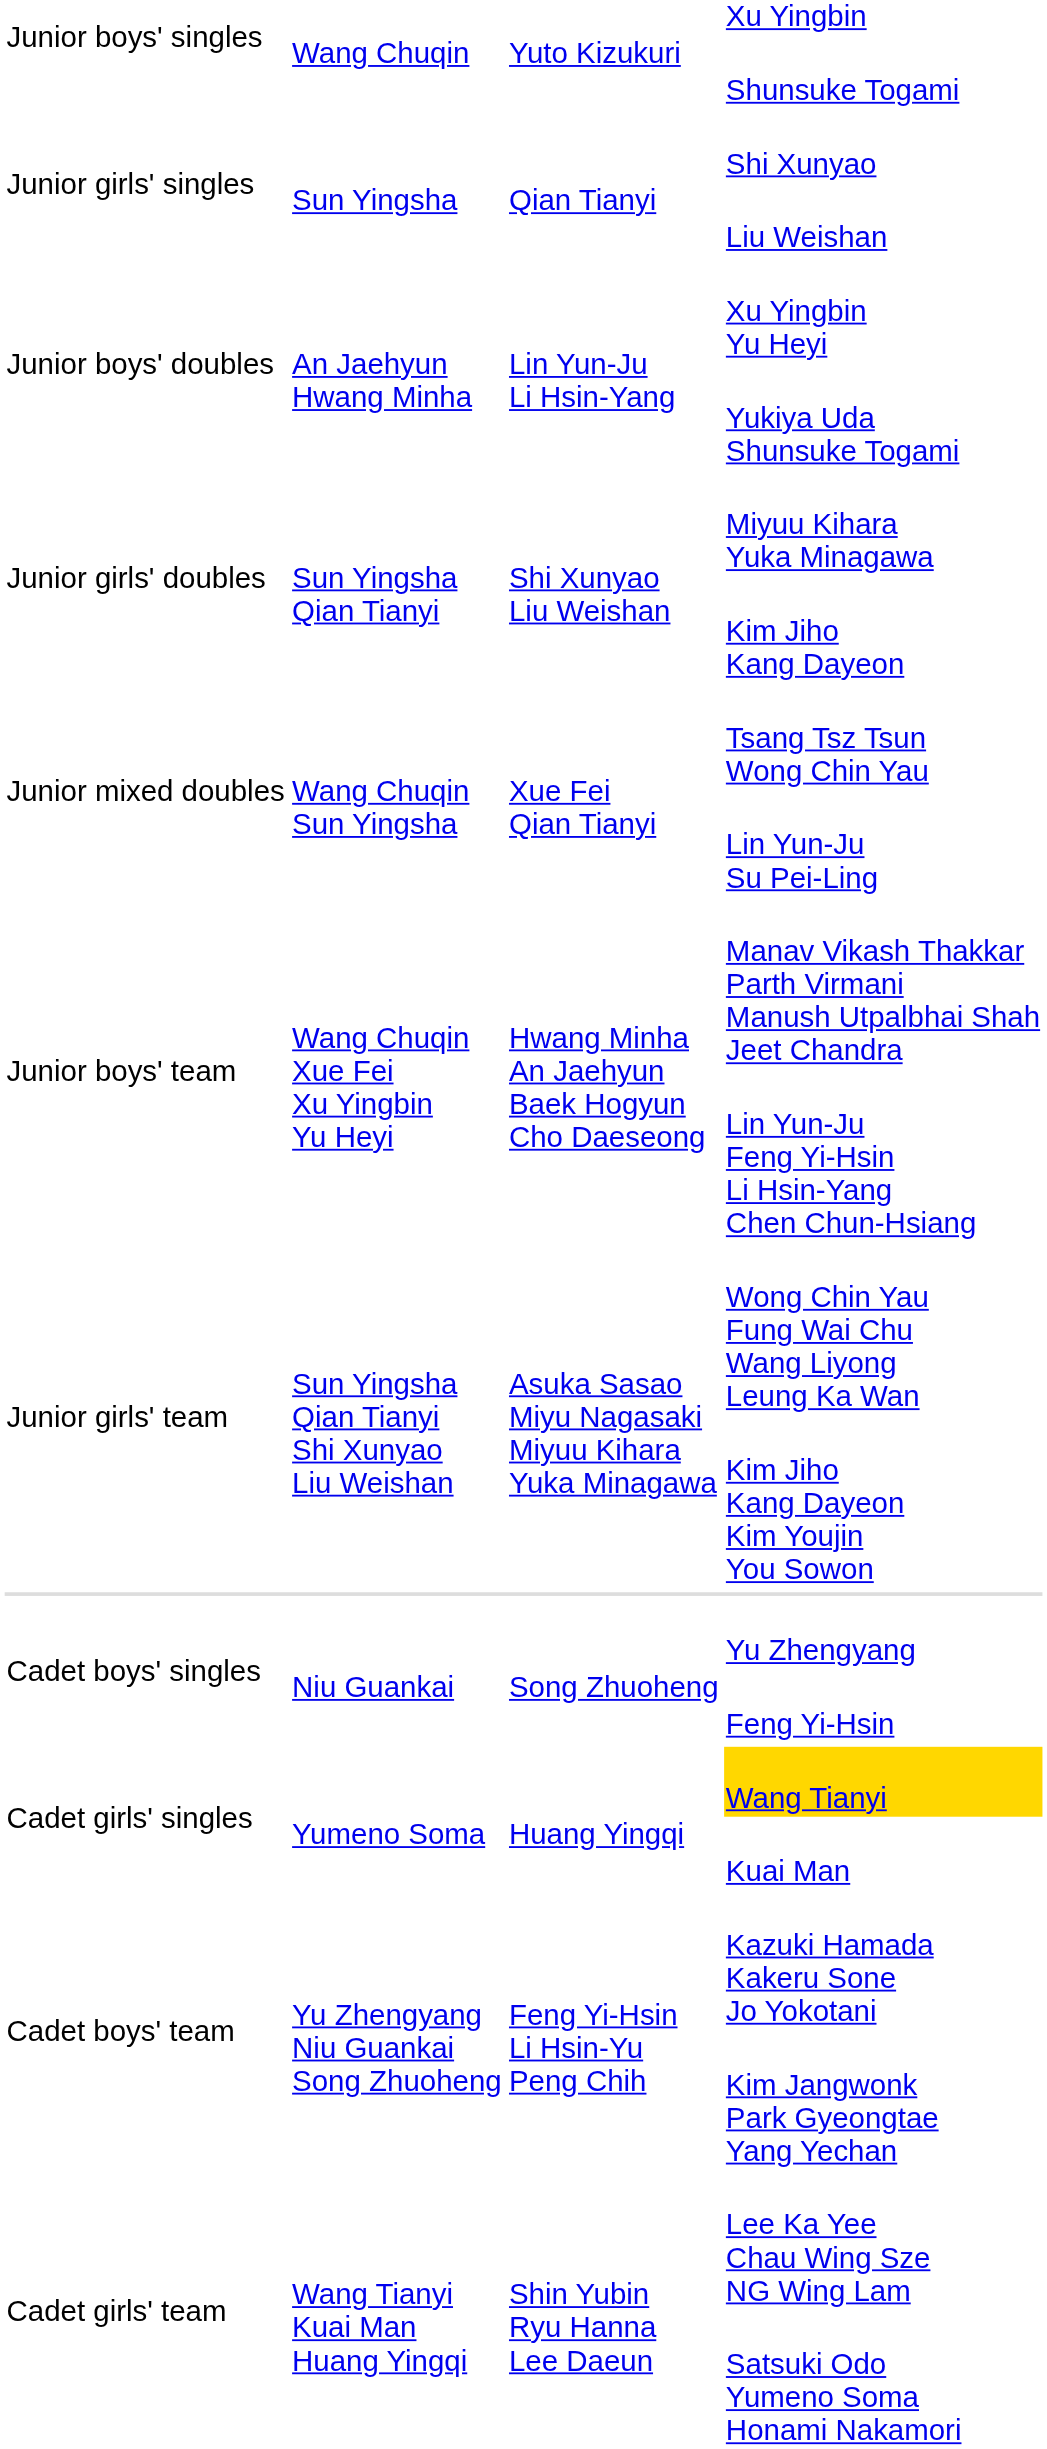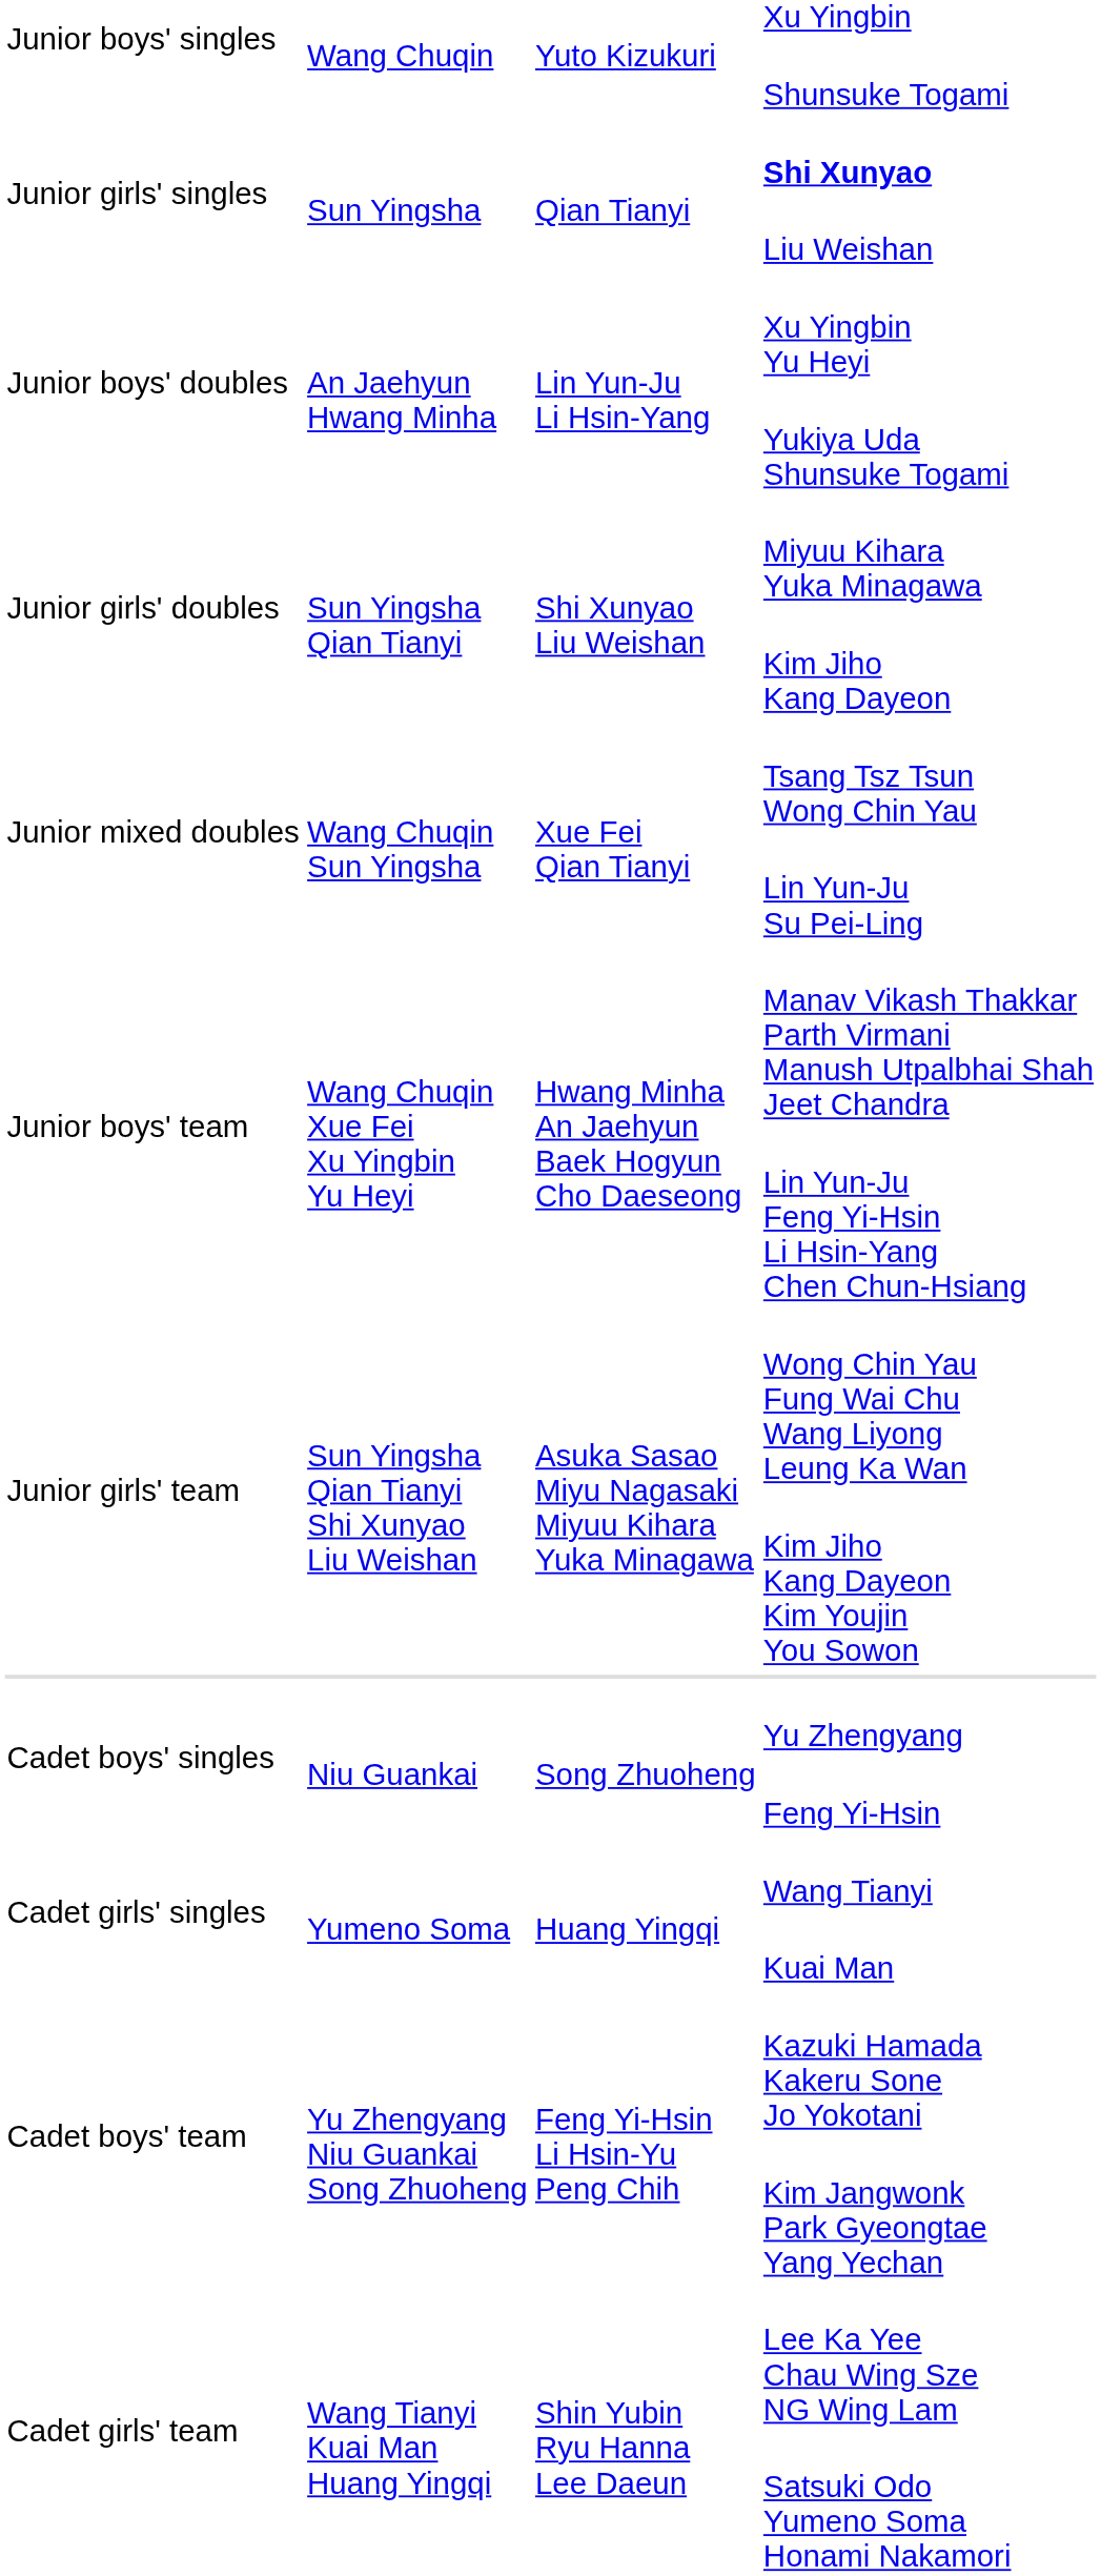Shi Xunyao | column 4: normal -> bold
Wang Tianyi | column 4: gold background -> no background
